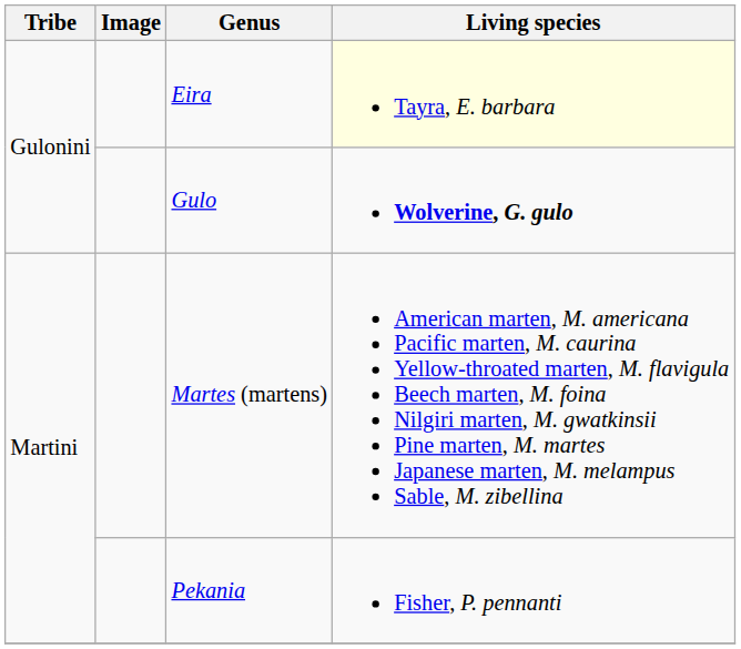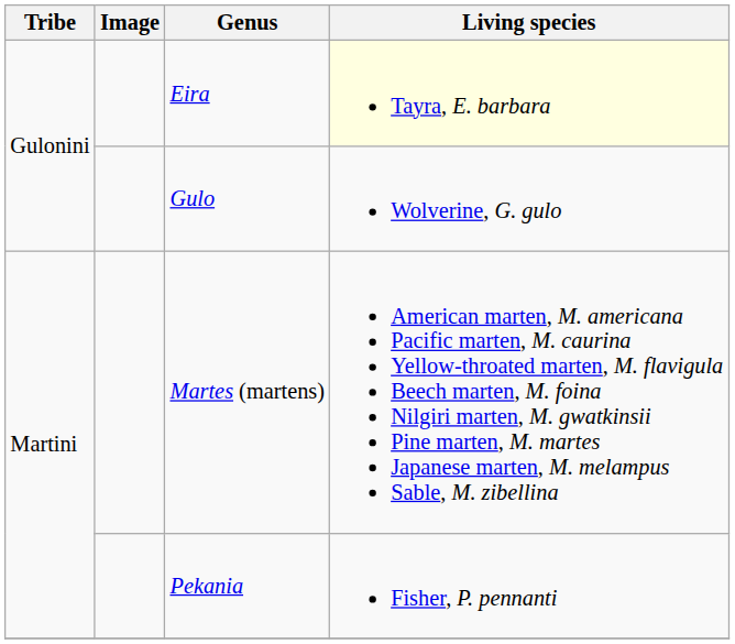Gulo | Living species: bold -> normal
